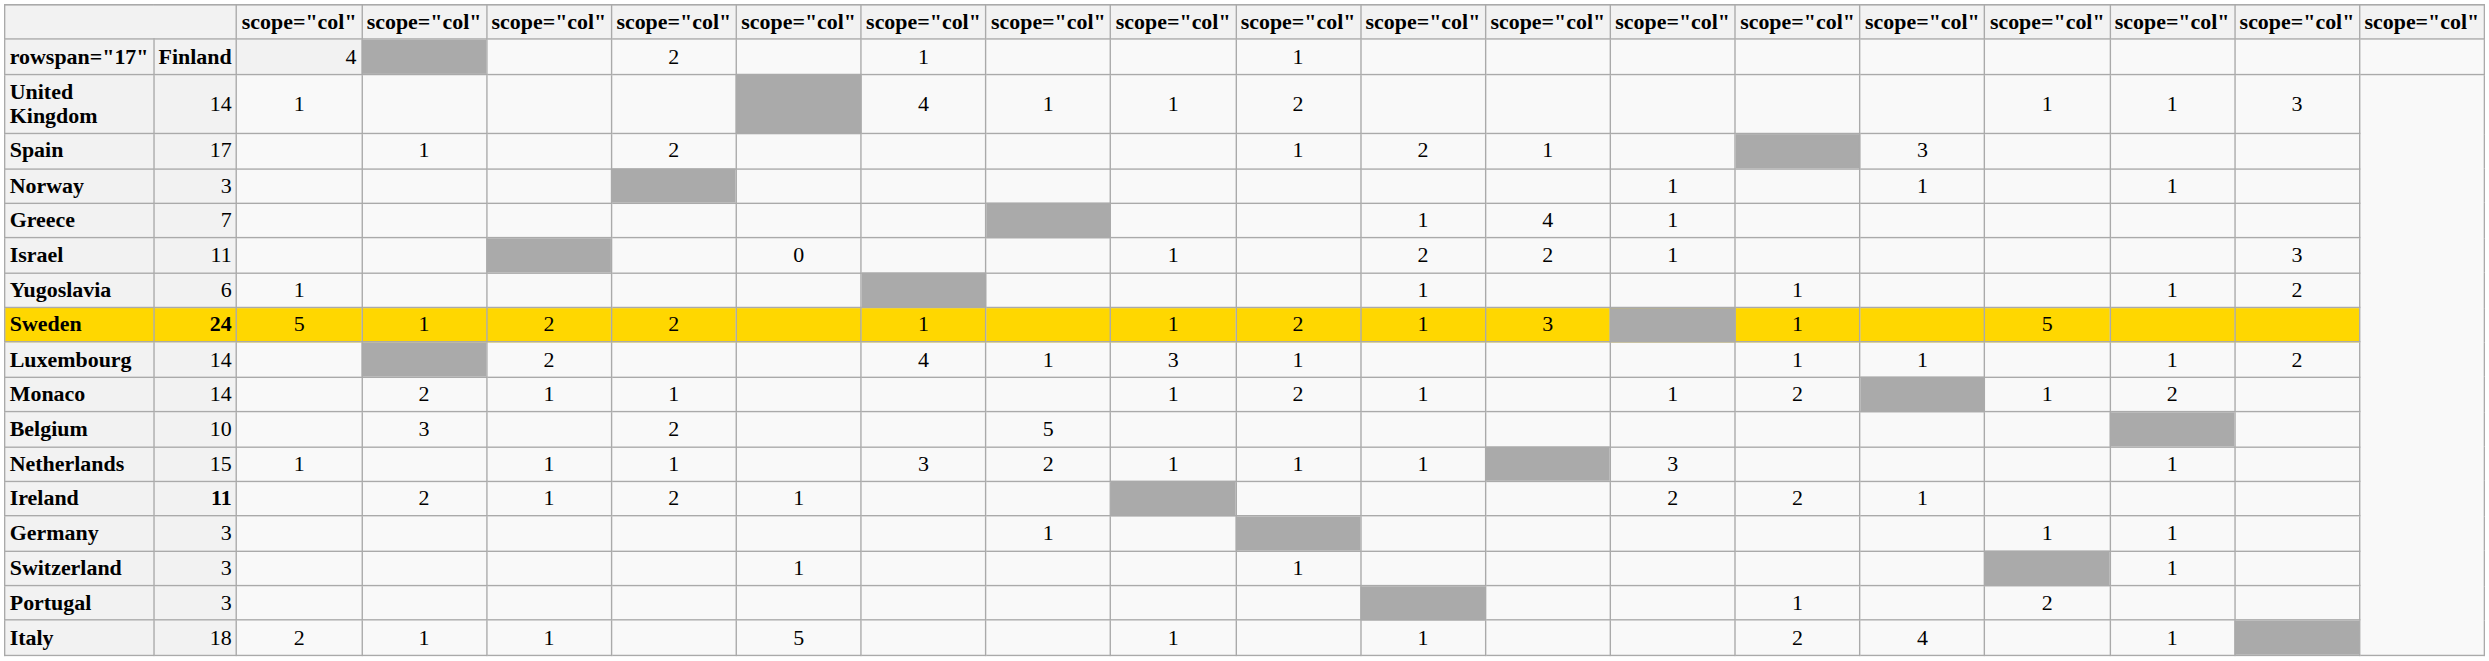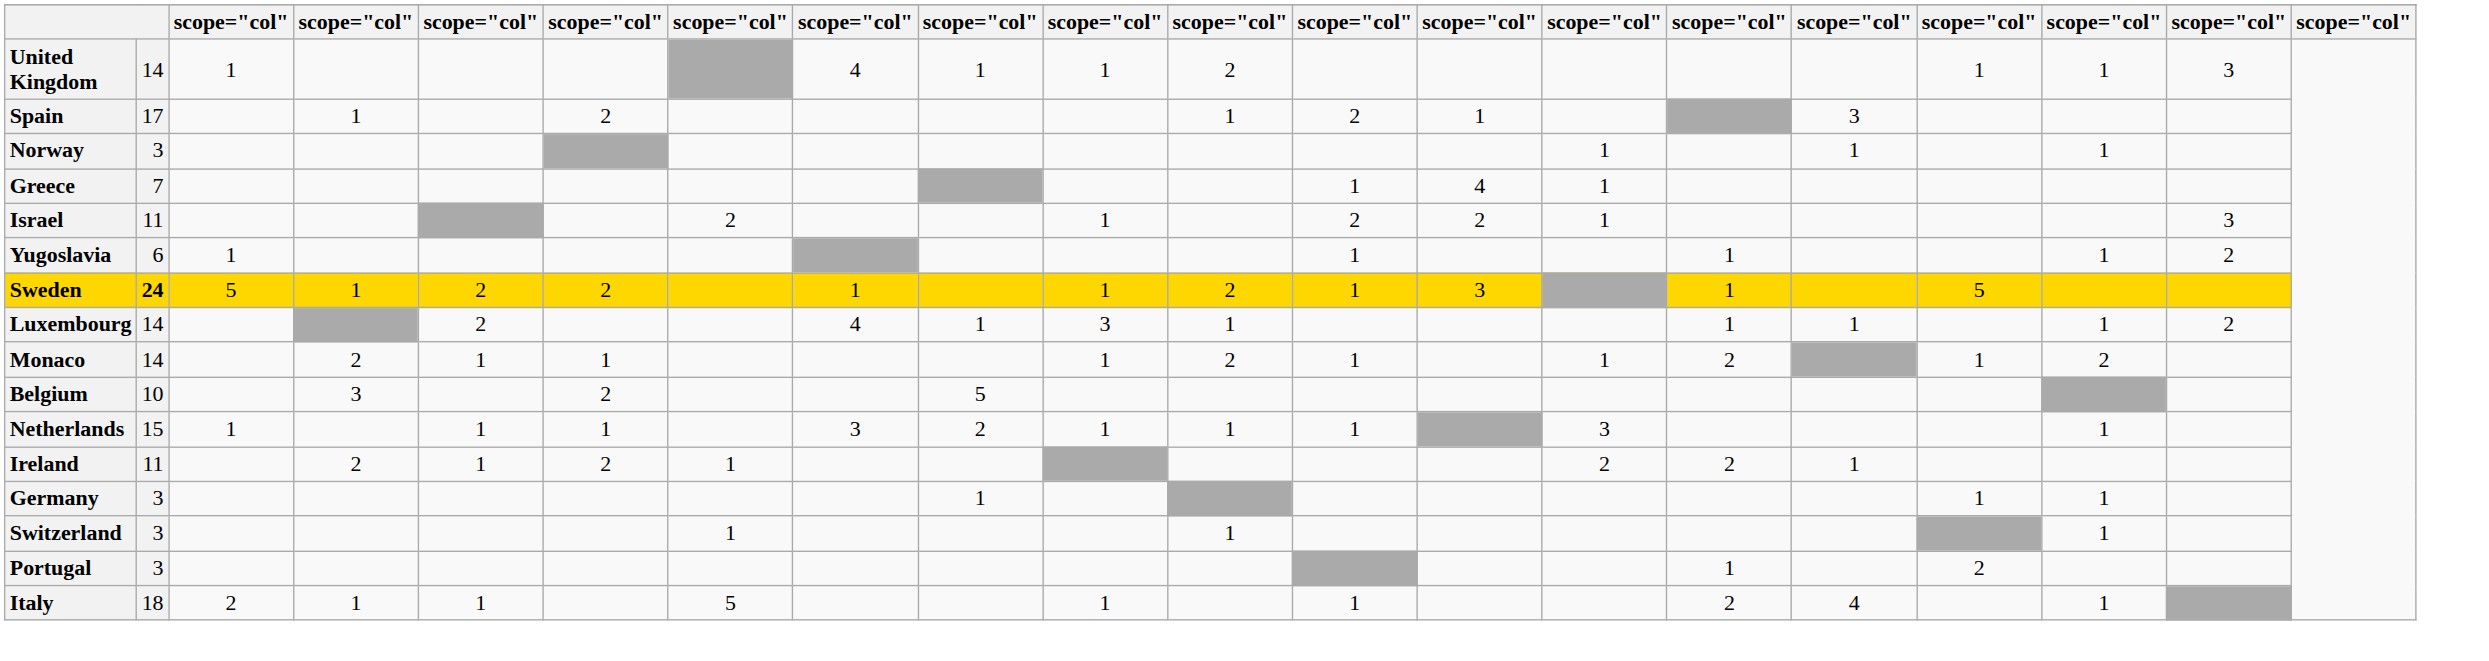- row: rowspan="17" | Finland | 4 | 2 | 1 | 1
Israel | column 7: 0 -> 2
Ireland | column 2: bold -> normal
